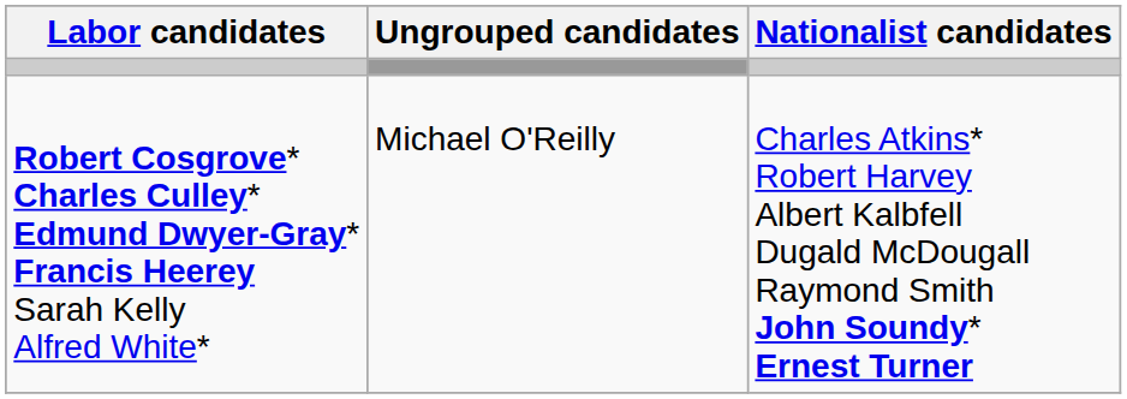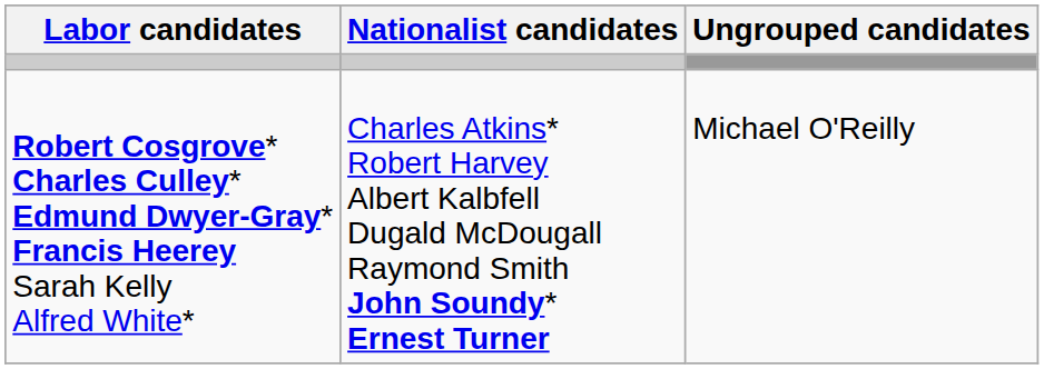columns swapped: Nationalist candidates <-> Ungrouped candidates
